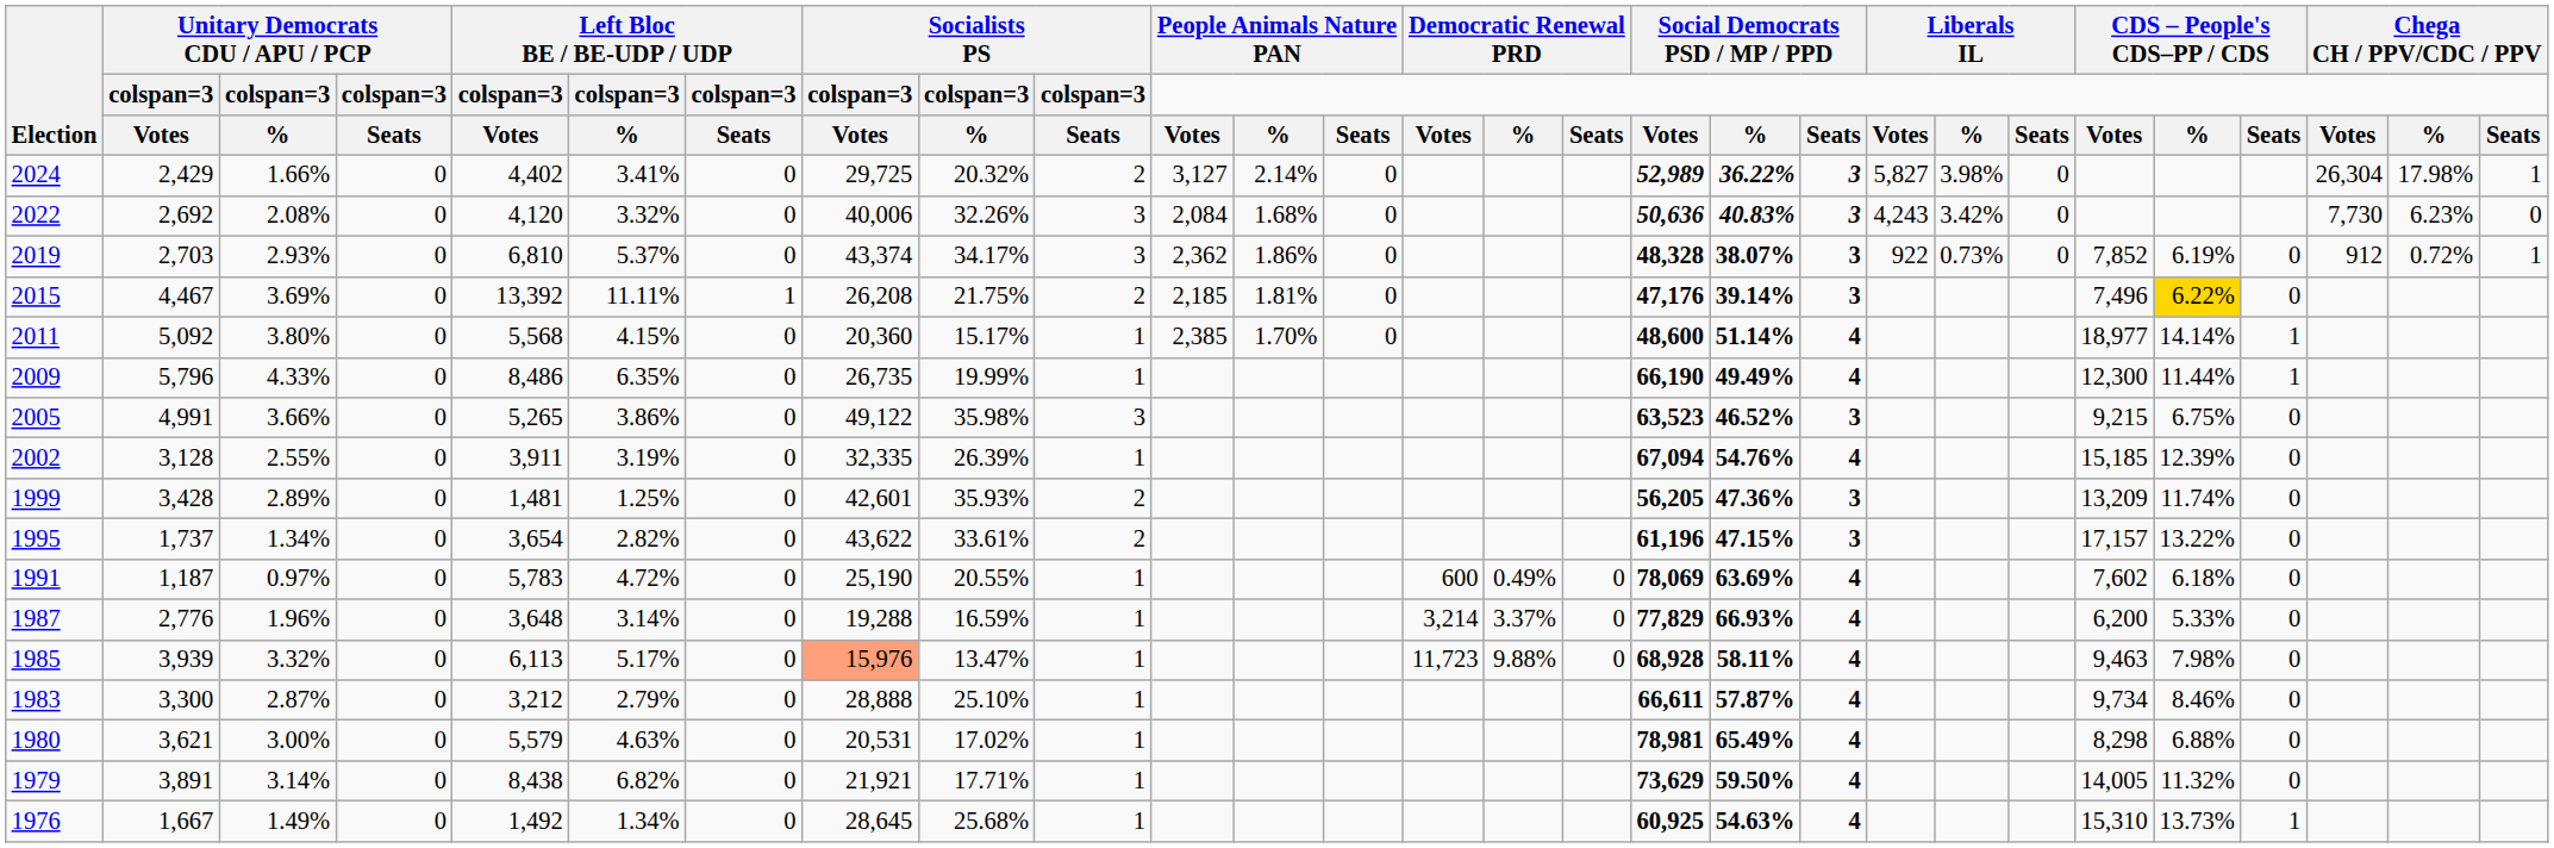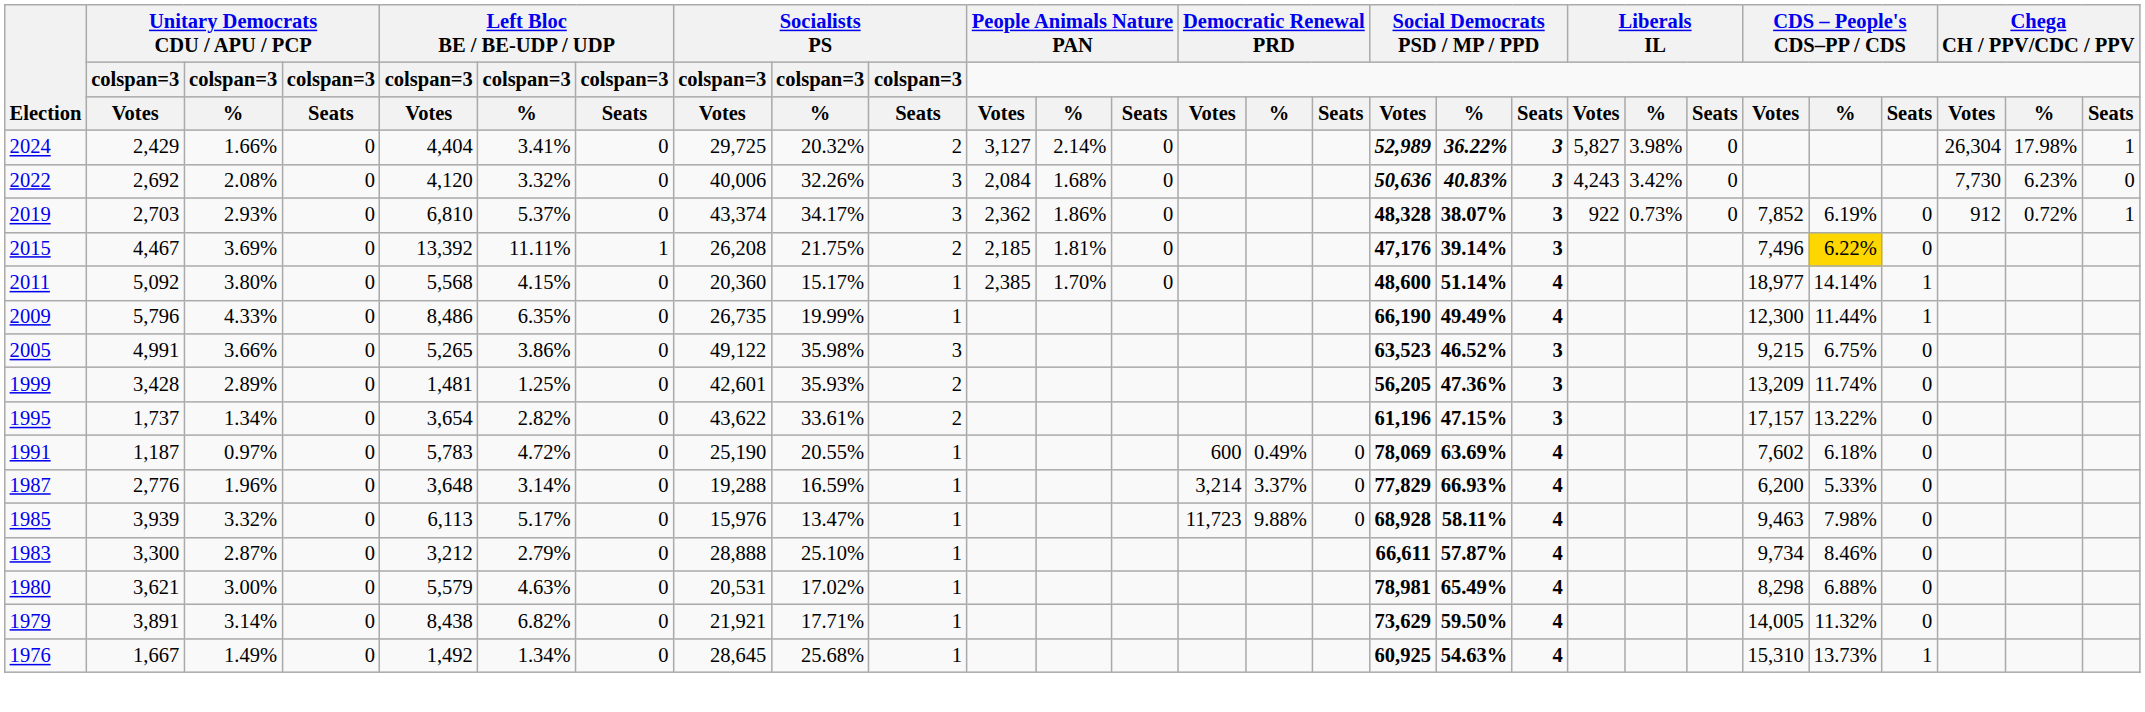2024 | Left Bloc BE / BE-UDP / UDP / colspan=3 / Votes: 4,402 -> 4,404
- row: 2002 | 3,128 | 2.55% | 0 | 3,911 | 3.19% | 0 | 32,335 | 26.39% | 1 | 67,094 | 54.76% | 4 | 15,185 | 12.39% | 0
1985 | Socialists PS / colspan=3 / Votes: lightsalmon background -> no background
